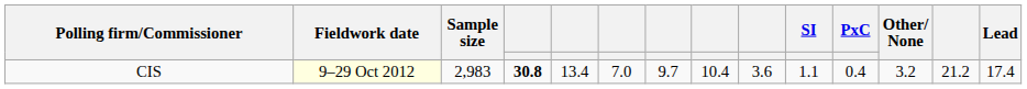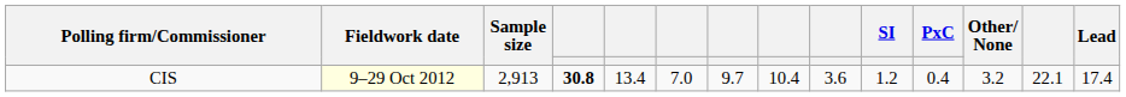CIS | Sample size: 2,983 -> 2,913
CIS | SI: 1.1 -> 1.2
CIS | column 13: 21.2 -> 22.1
